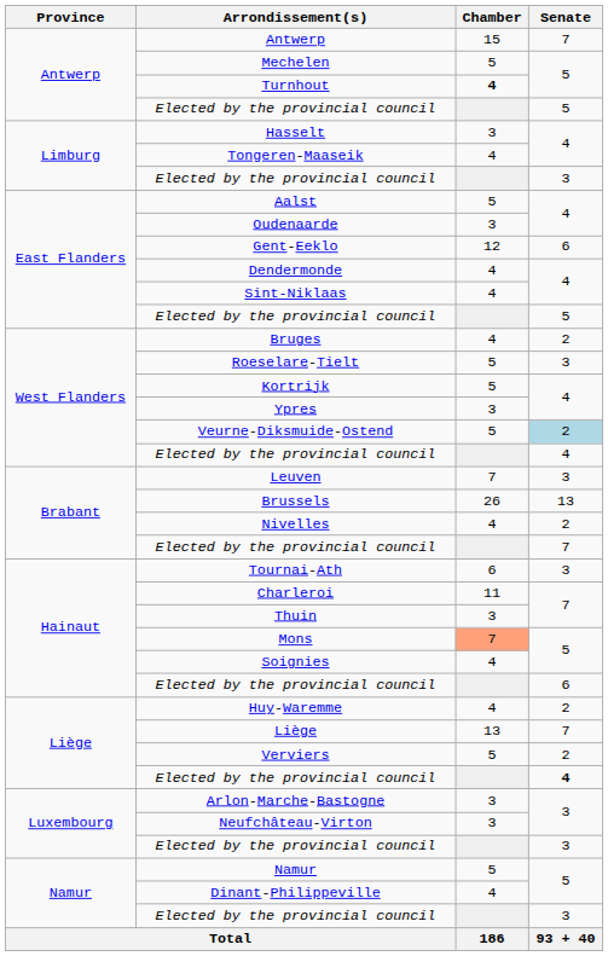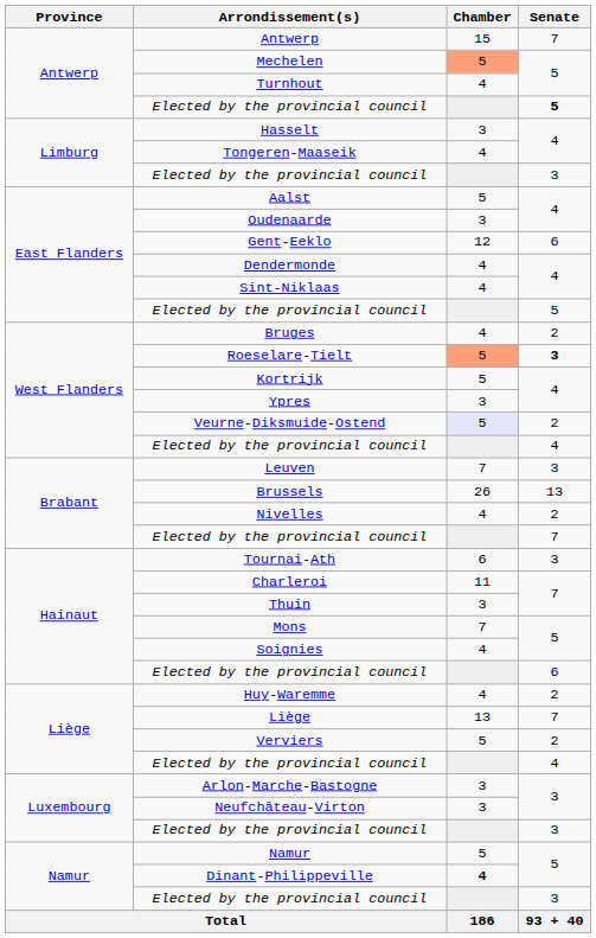Mechelen | Chamber: no background -> lightsalmon background
Turnhout | Chamber: bold -> normal
Antwerp / Elected by the provincial council | Senate: normal -> bold
Roeselare-Tielt | Chamber: no background -> lightsalmon background
Roeselare-Tielt | Senate: normal -> bold
Veurne-Diksmuide-Ostend | Chamber: no background -> lavender background
Veurne-Diksmuide-Ostend | Senate: lightblue background -> no background
Mons | Chamber: lightsalmon background -> no background
Liège / Elected by the provincial council | Senate: bold -> normal
Dinant-Philippeville | Chamber: normal -> bold
